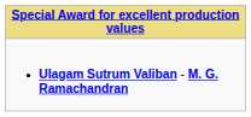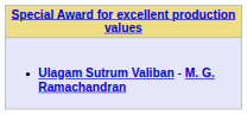row 2 | column 1: no background -> lavender background
